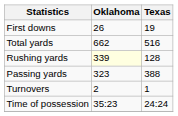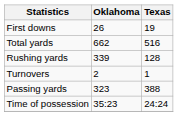Rushing yards | Oklahoma: lightyellow background -> no background
rows swapped: Passing yards <-> Turnovers
